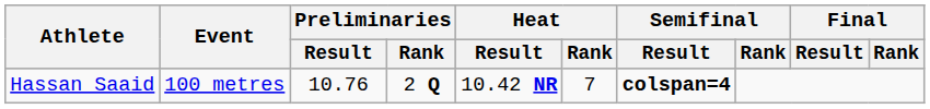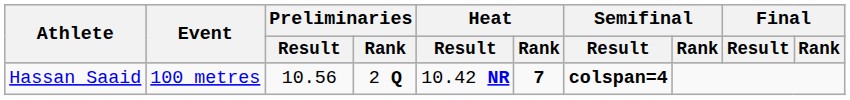Hassan Saaid | Preliminaries / Result: 10.76 -> 10.56
Hassan Saaid | Heat / Rank: normal -> bold
